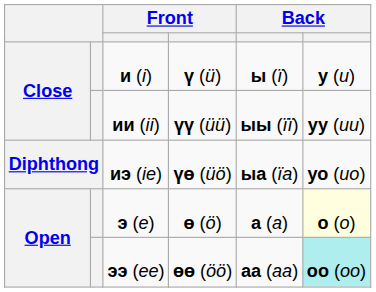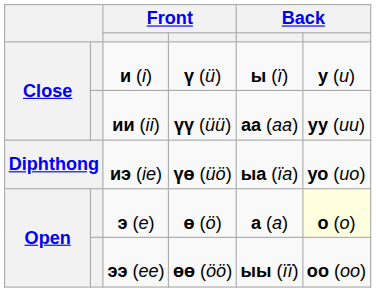ии (ii) | column 5: ыы (ïï) -> аа (aa)
ээ (ee) | column 5: аа (aa) -> ыы (ïï)
ээ (ee) | column 6: paleturquoise background -> no background
